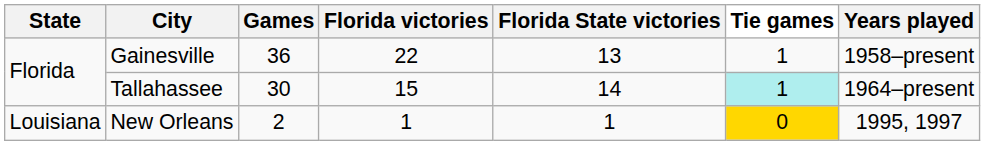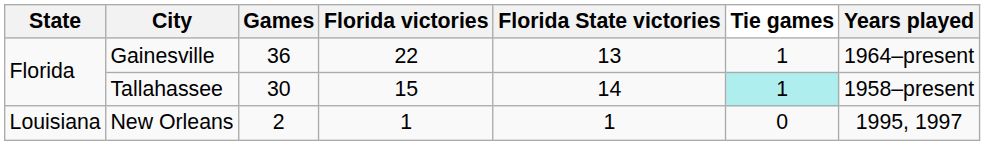Gainesville | Years played: 1958–present -> 1964–present
Tallahassee | Years played: 1964–present -> 1958–present
New Orleans | Tie games: gold background -> no background
